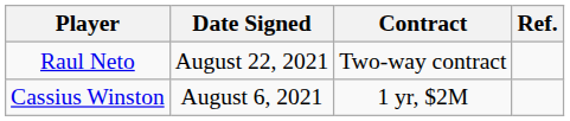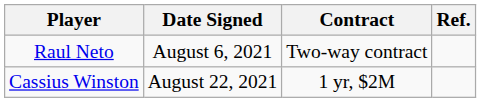Raul Neto | Date Signed: August 22, 2021 -> August 6, 2021
Cassius Winston | Date Signed: August 6, 2021 -> August 22, 2021
